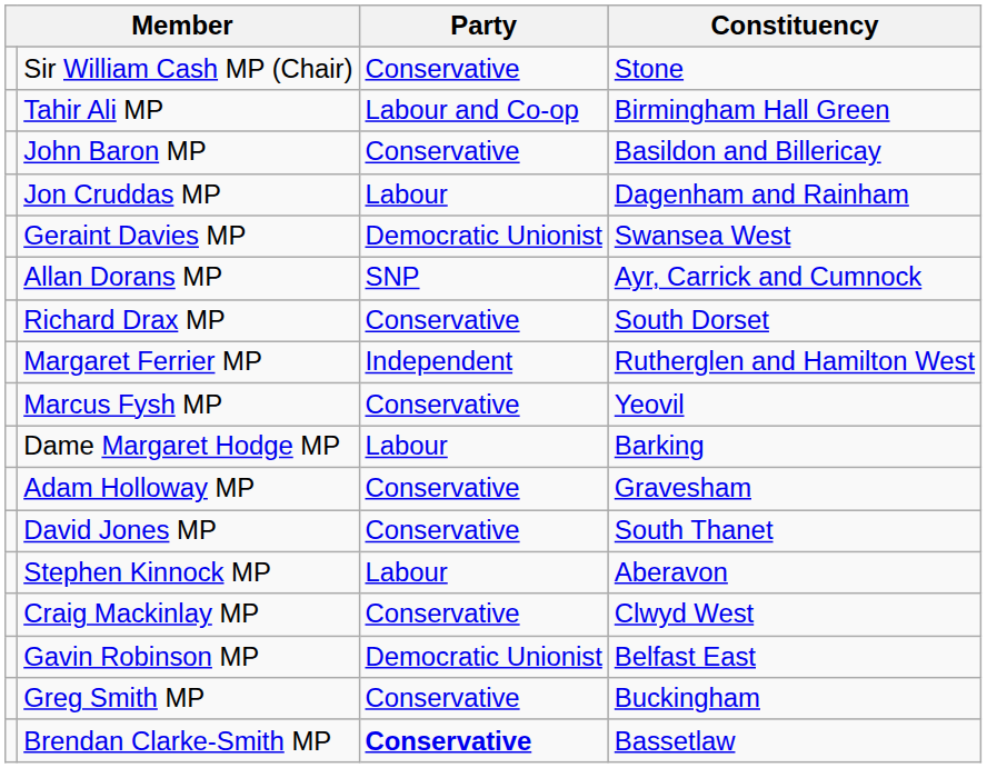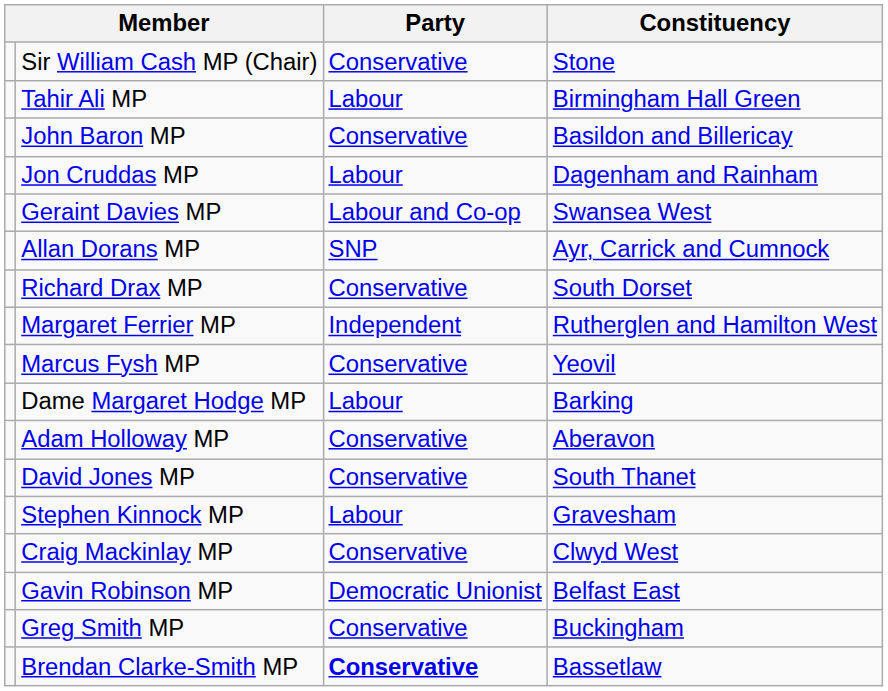Tahir Ali MP | Party: Labour and Co-op -> Labour
Geraint Davies MP | Party: Democratic Unionist -> Labour and Co-op
Adam Holloway MP | Constituency: Gravesham -> Aberavon
Stephen Kinnock MP | Constituency: Aberavon -> Gravesham
